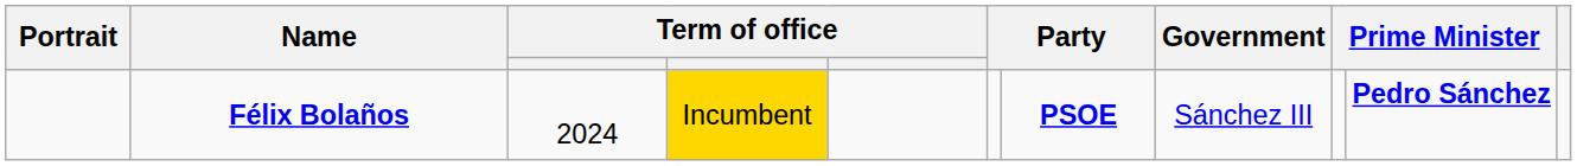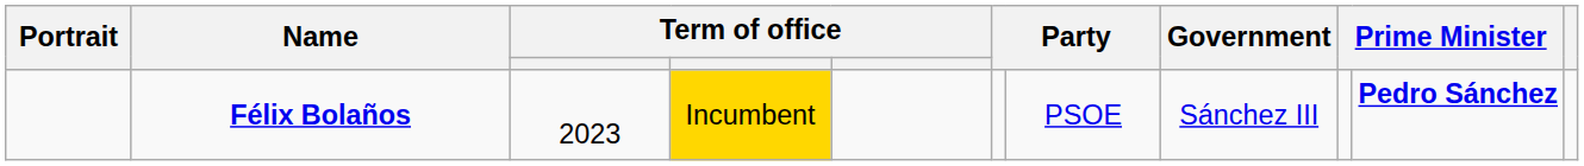Félix Bolaños | column 3: 2024 -> 2023
Félix Bolaños | column 7: bold -> normal
